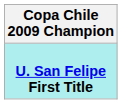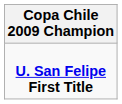row 2 | column 1: paleturquoise background -> no background
